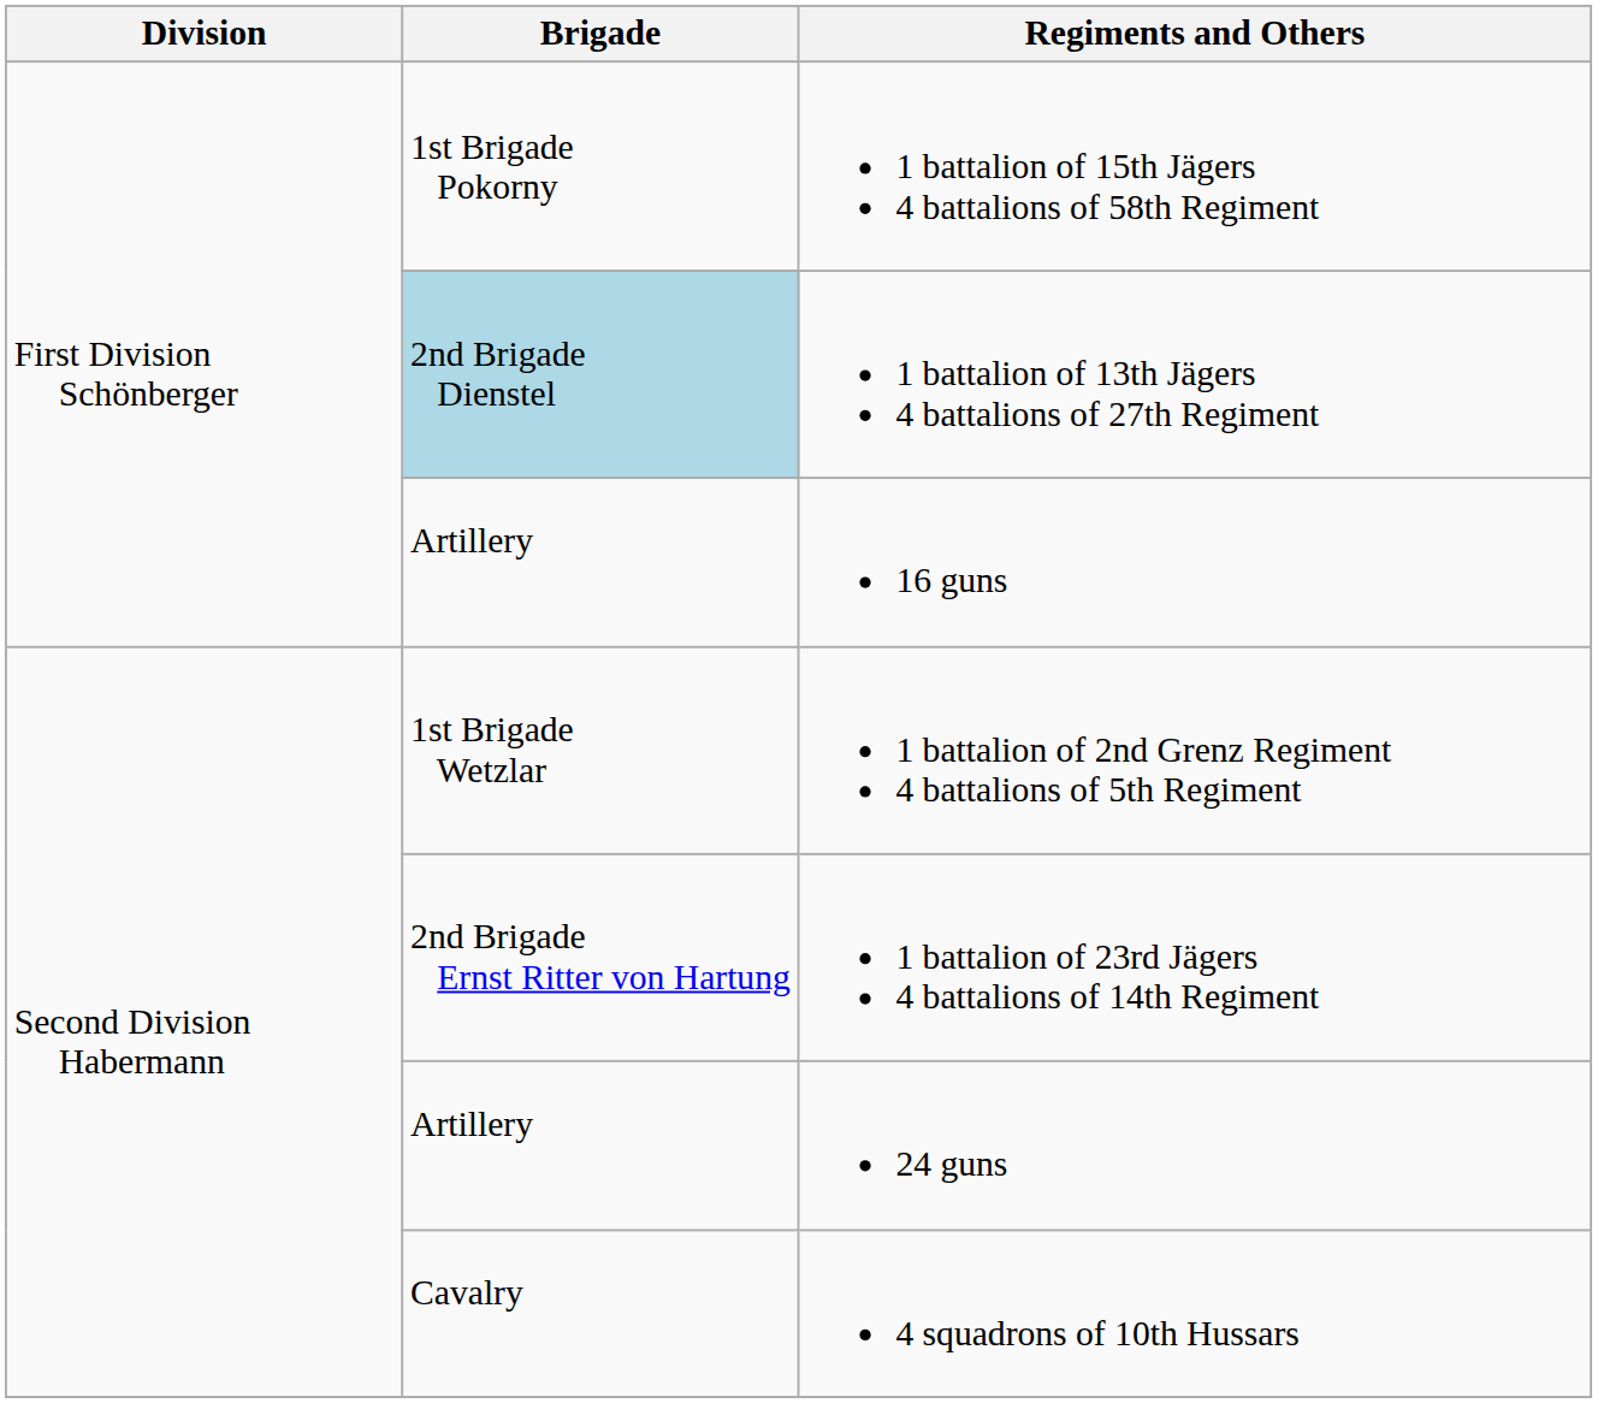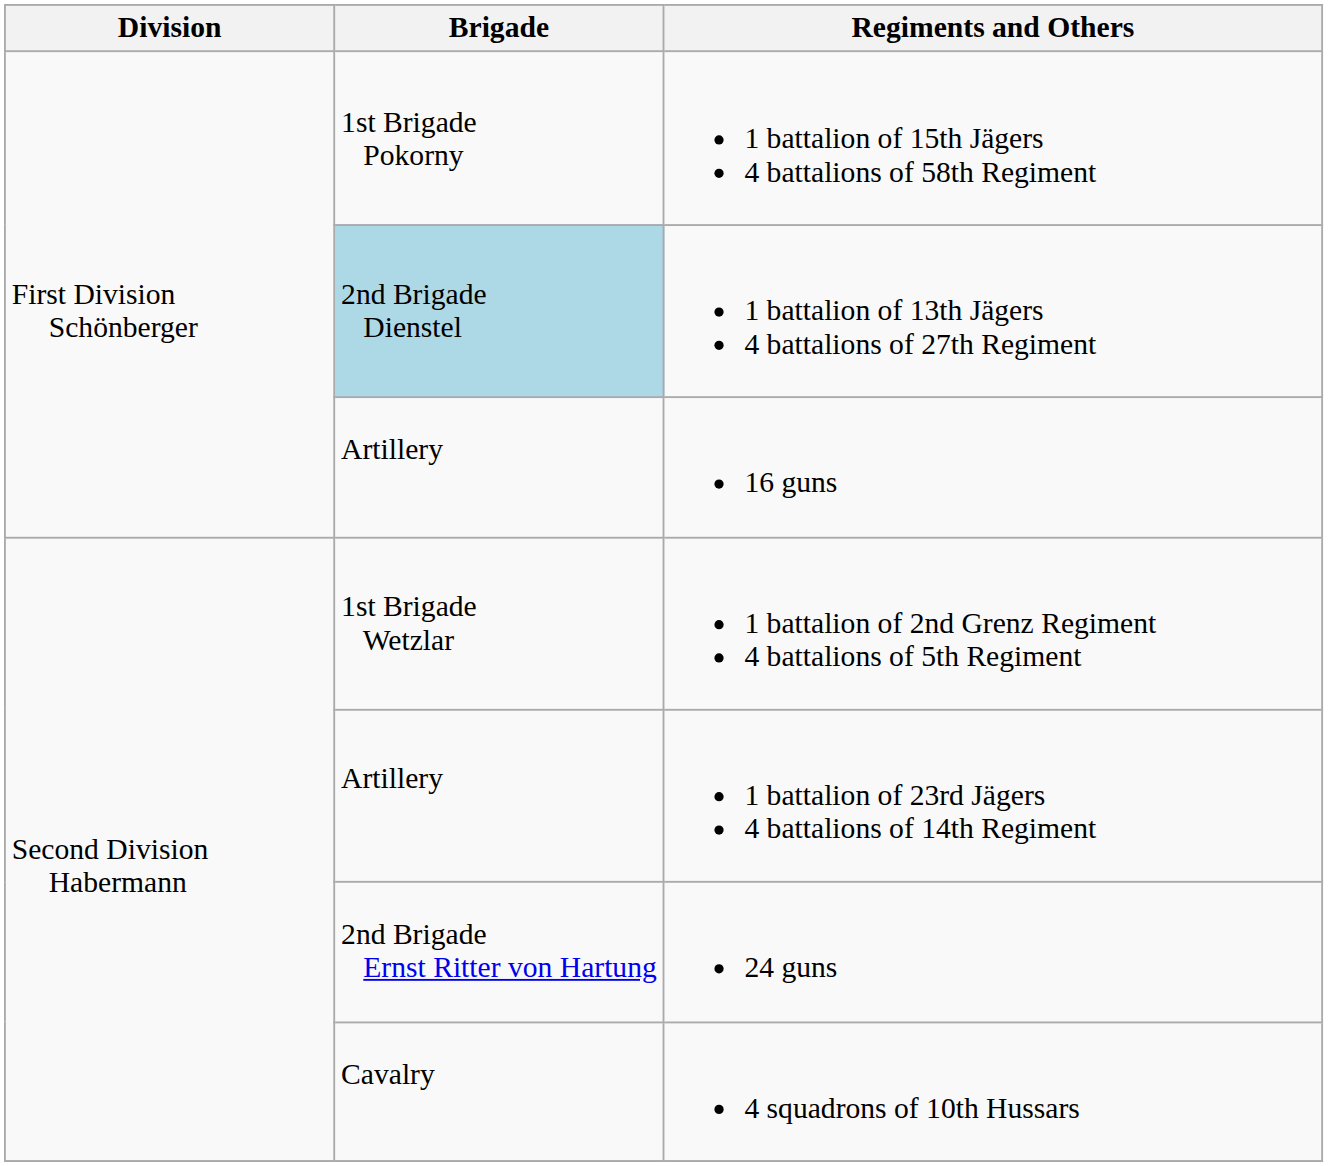1 battalion of 23rd Jägers 4 battalions of 14th Regiment | Brigade: 2nd Brigade Ernst Ritter von Hartung -> Artillery
24 guns | Brigade: Artillery -> 2nd Brigade Ernst Ritter von Hartung
